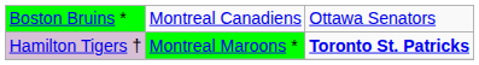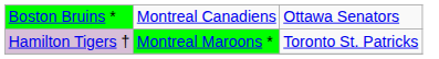Hamilton Tigers † | column 3: bold -> normal
